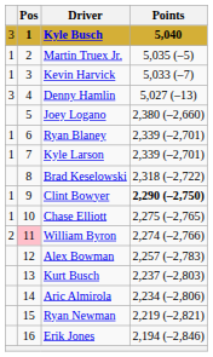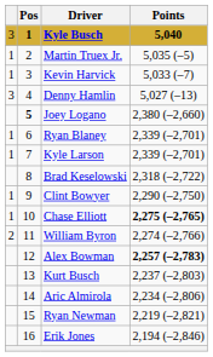Joey Logano | Pos: normal -> bold
Clint Bowyer | Points: bold -> normal
Chase Elliott | Points: normal -> bold
William Byron | Pos: pink background -> no background
Alex Bowman | Points: normal -> bold
